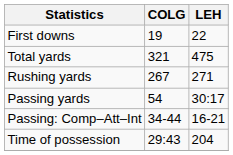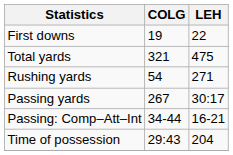Rushing yards | COLG: 267 -> 54
Passing yards | COLG: 54 -> 267
